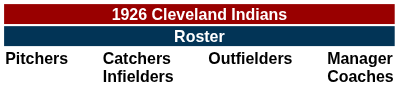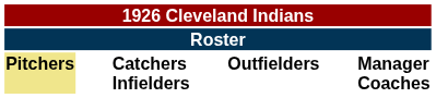Pitchers | column 1: no background -> khaki background
